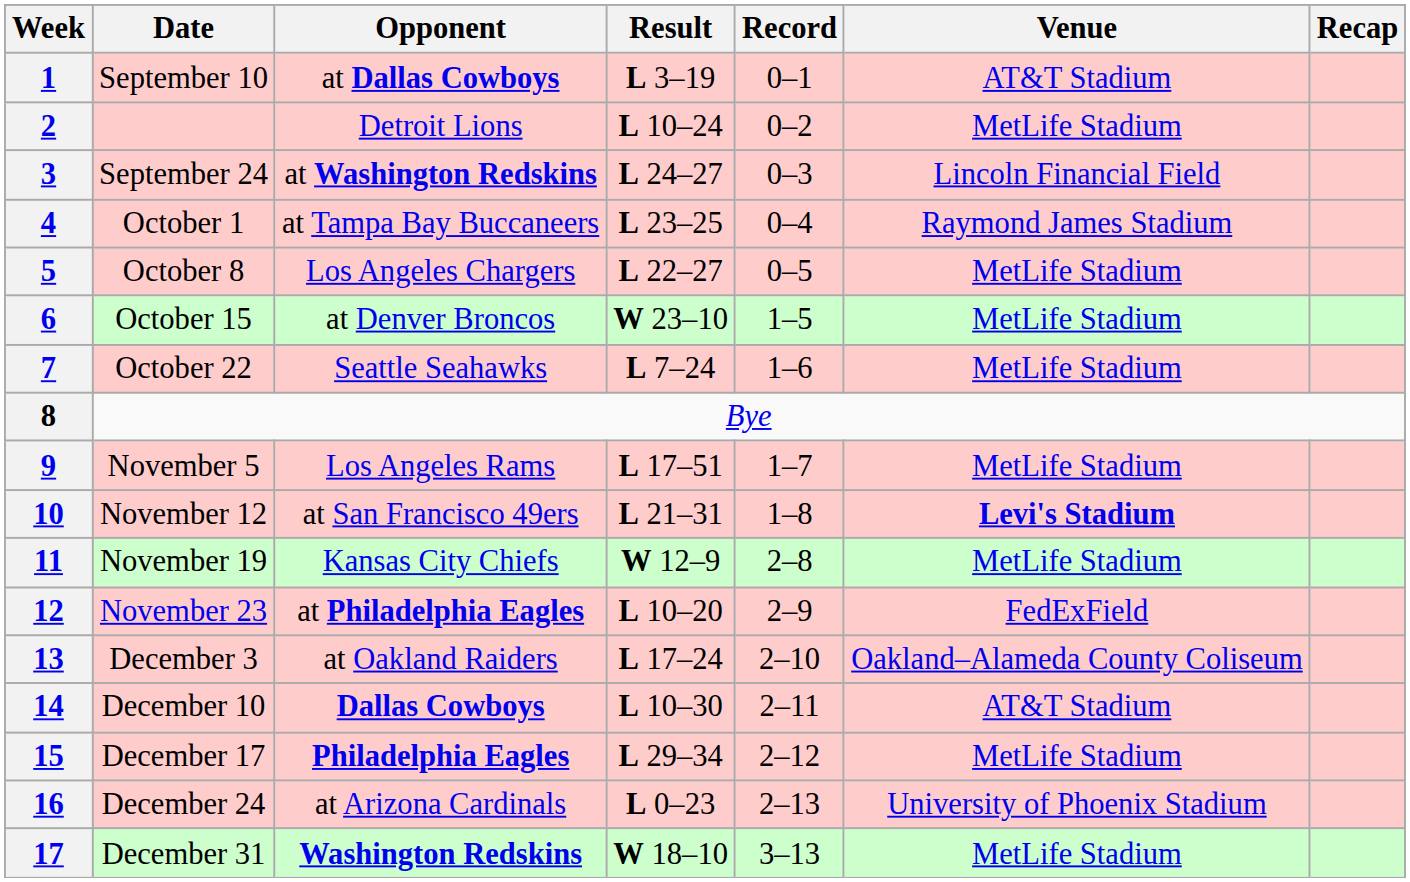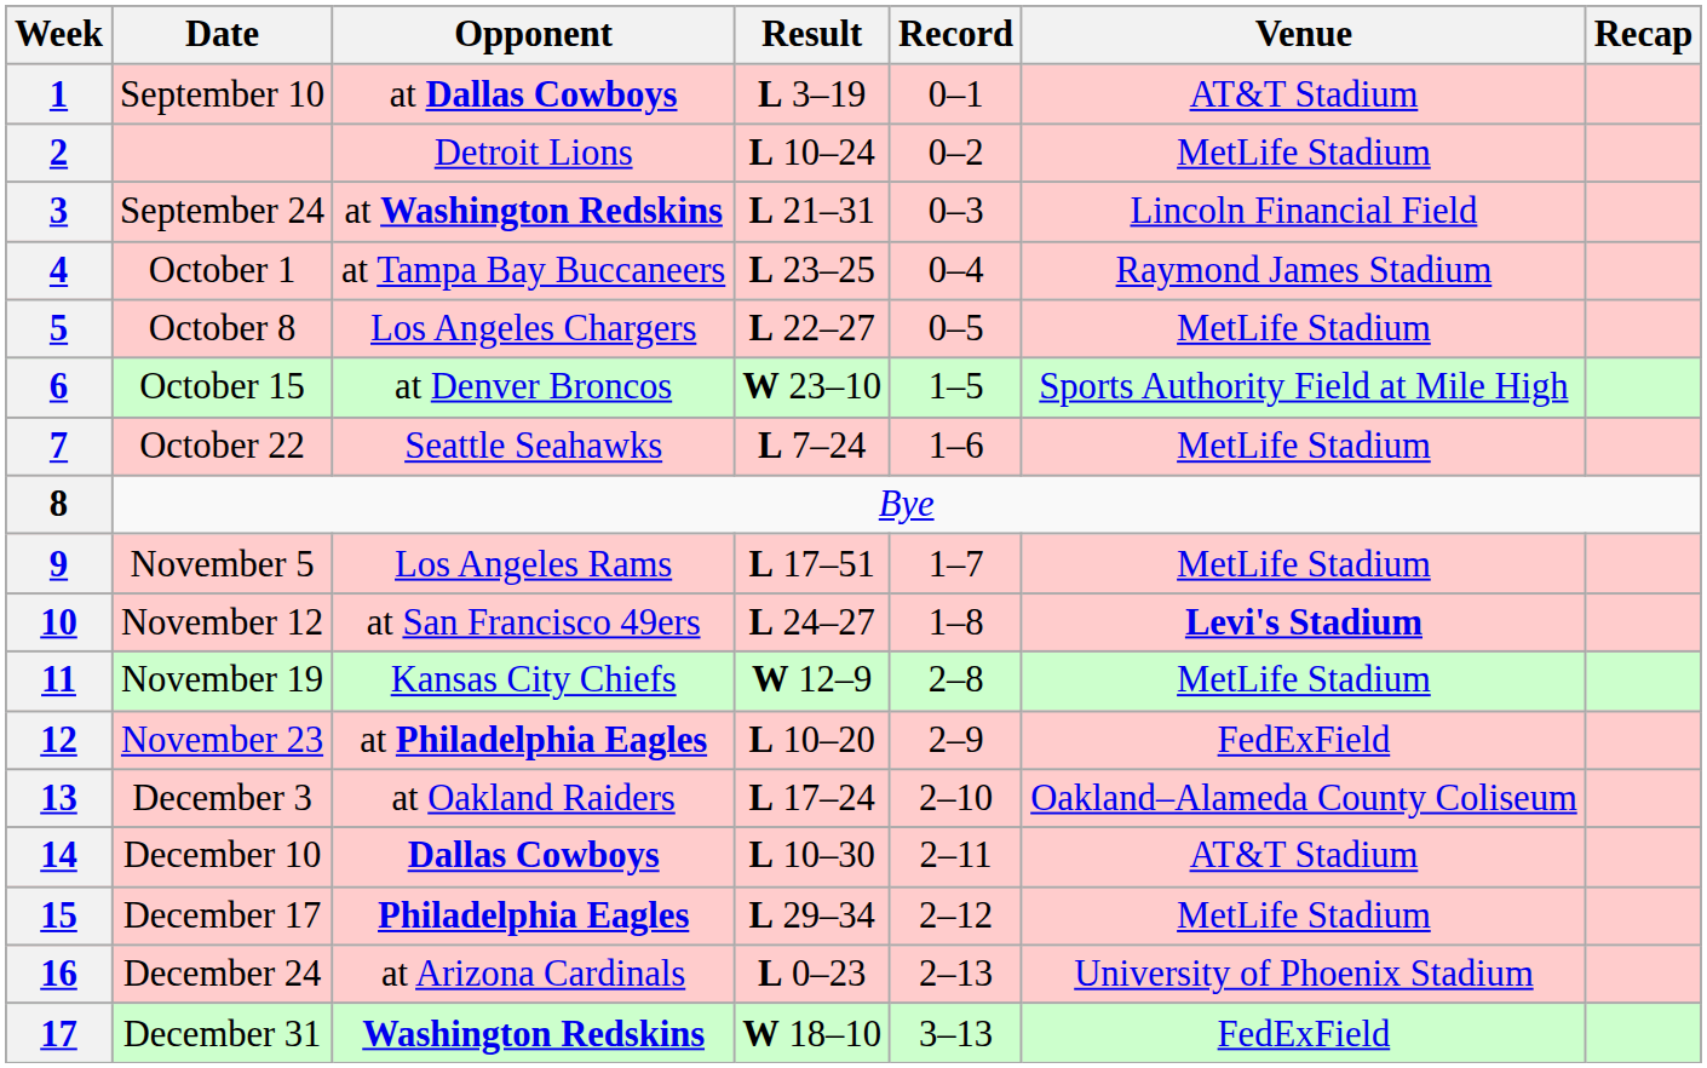3 | Result: L 24–27 -> L 21–31
6 | Venue: MetLife Stadium -> Sports Authority Field at Mile High
10 | Result: L 21–31 -> L 24–27
17 | Venue: MetLife Stadium -> FedExField
